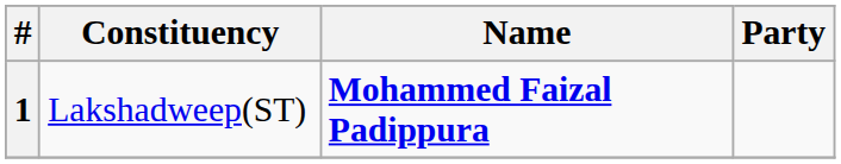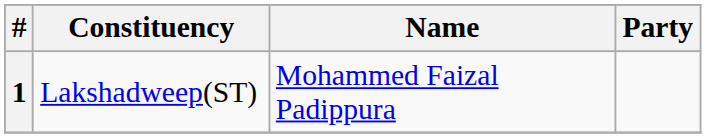1 | Name: bold -> normal
